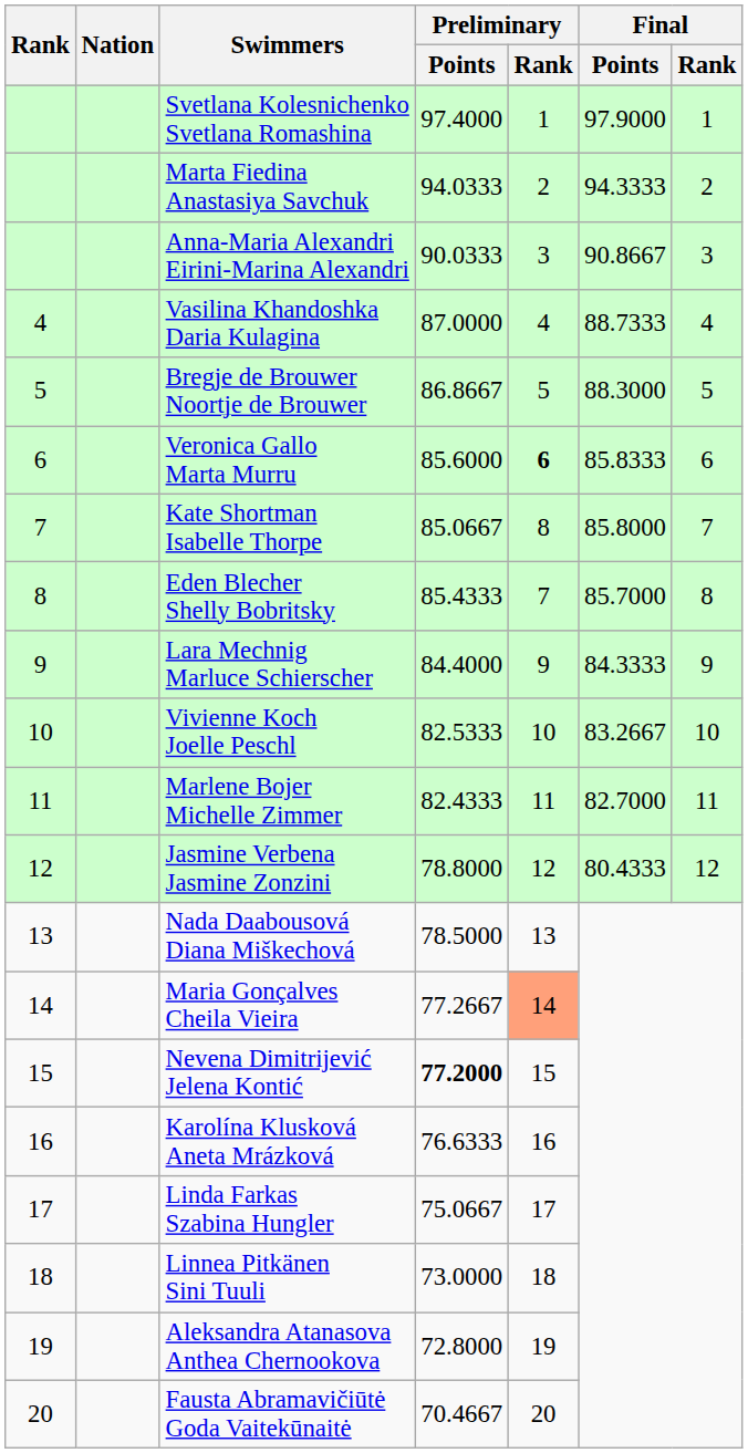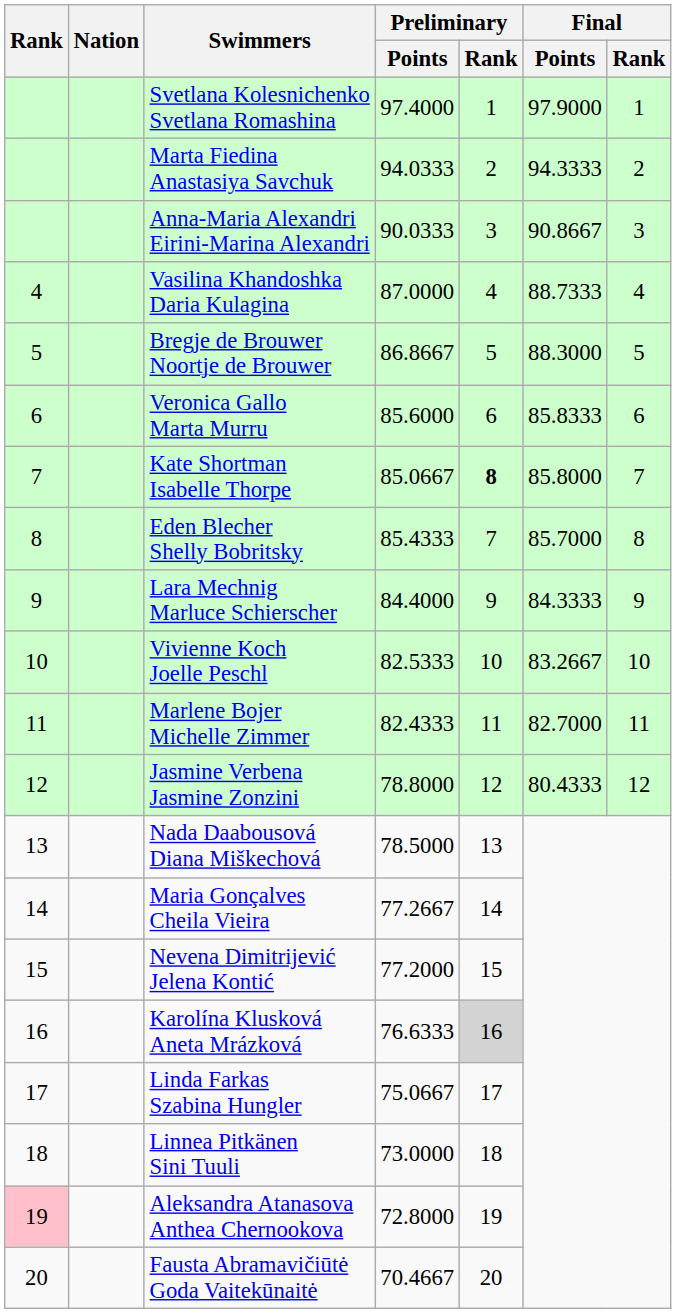Veronica Gallo Marta Murru | Preliminary / Rank: bold -> normal
Kate Shortman Isabelle Thorpe | Preliminary / Rank: normal -> bold
Maria Gonçalves Cheila Vieira | Preliminary / Rank: lightsalmon background -> no background
Nevena Dimitrijević Jelena Kontić | Preliminary / Points: bold -> normal
Karolína Klusková Aneta Mrázková | Preliminary / Rank: no background -> lightgrey background
Aleksandra Atanasova Anthea Chernookova | Rank: no background -> pink background
